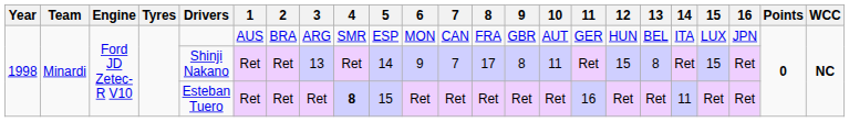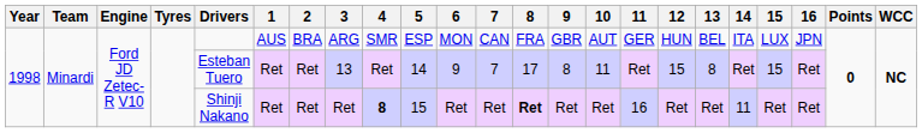row 3 | Drivers: Shinji Nakano -> Esteban Tuero
row 4 | Drivers: Esteban Tuero -> Shinji Nakano
row 4 | 8: normal -> bold
